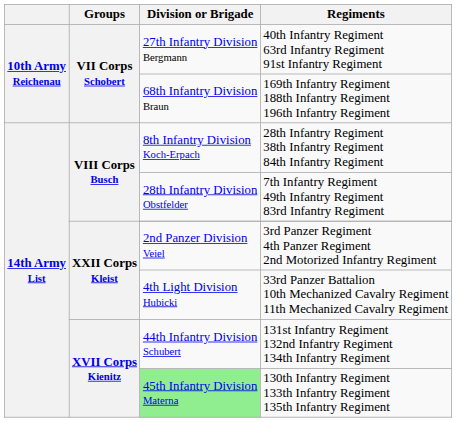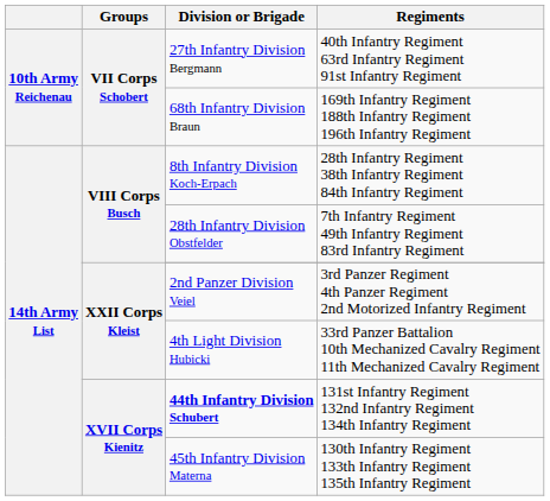44th Infantry Division Schubert | Division or Brigade: normal -> bold
45th Infantry Division Materna | Division or Brigade: lightgreen background -> no background
